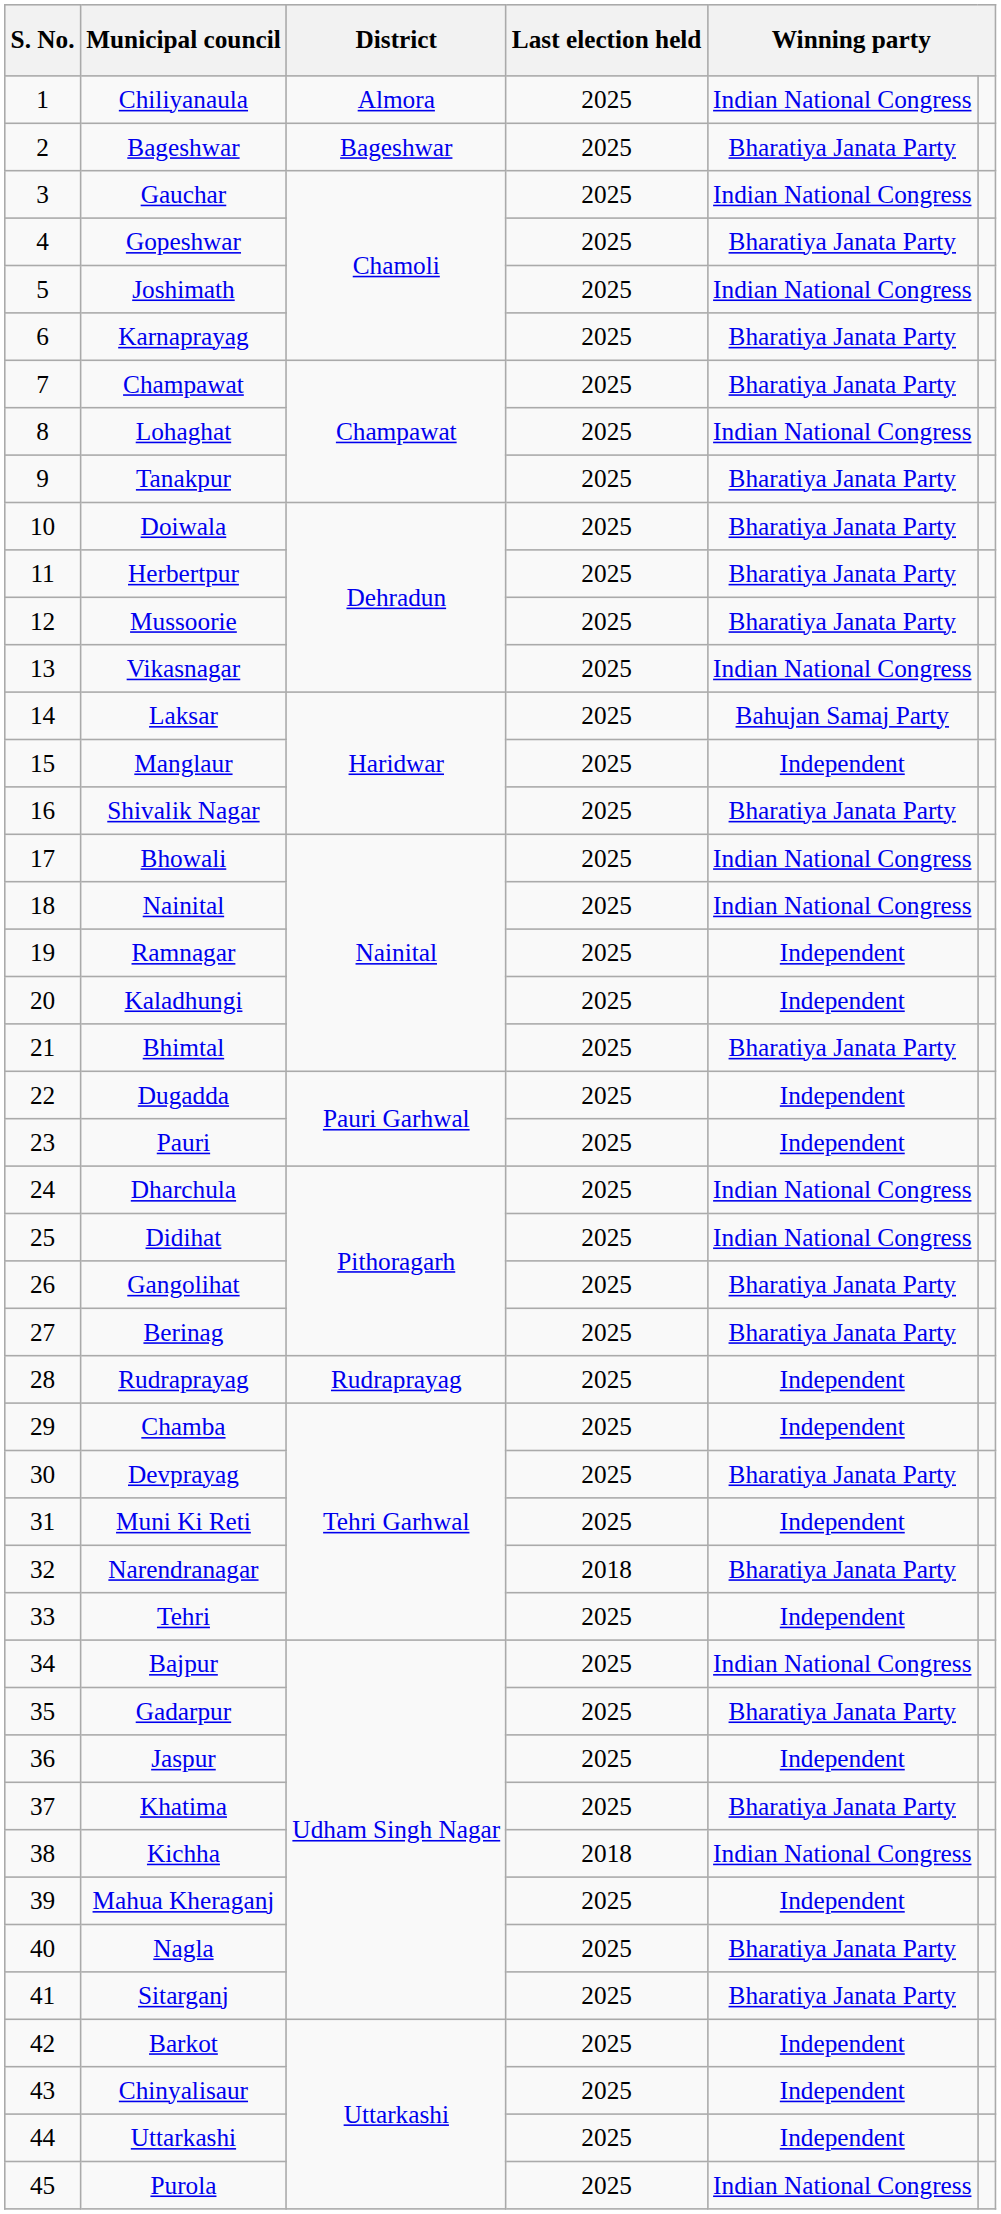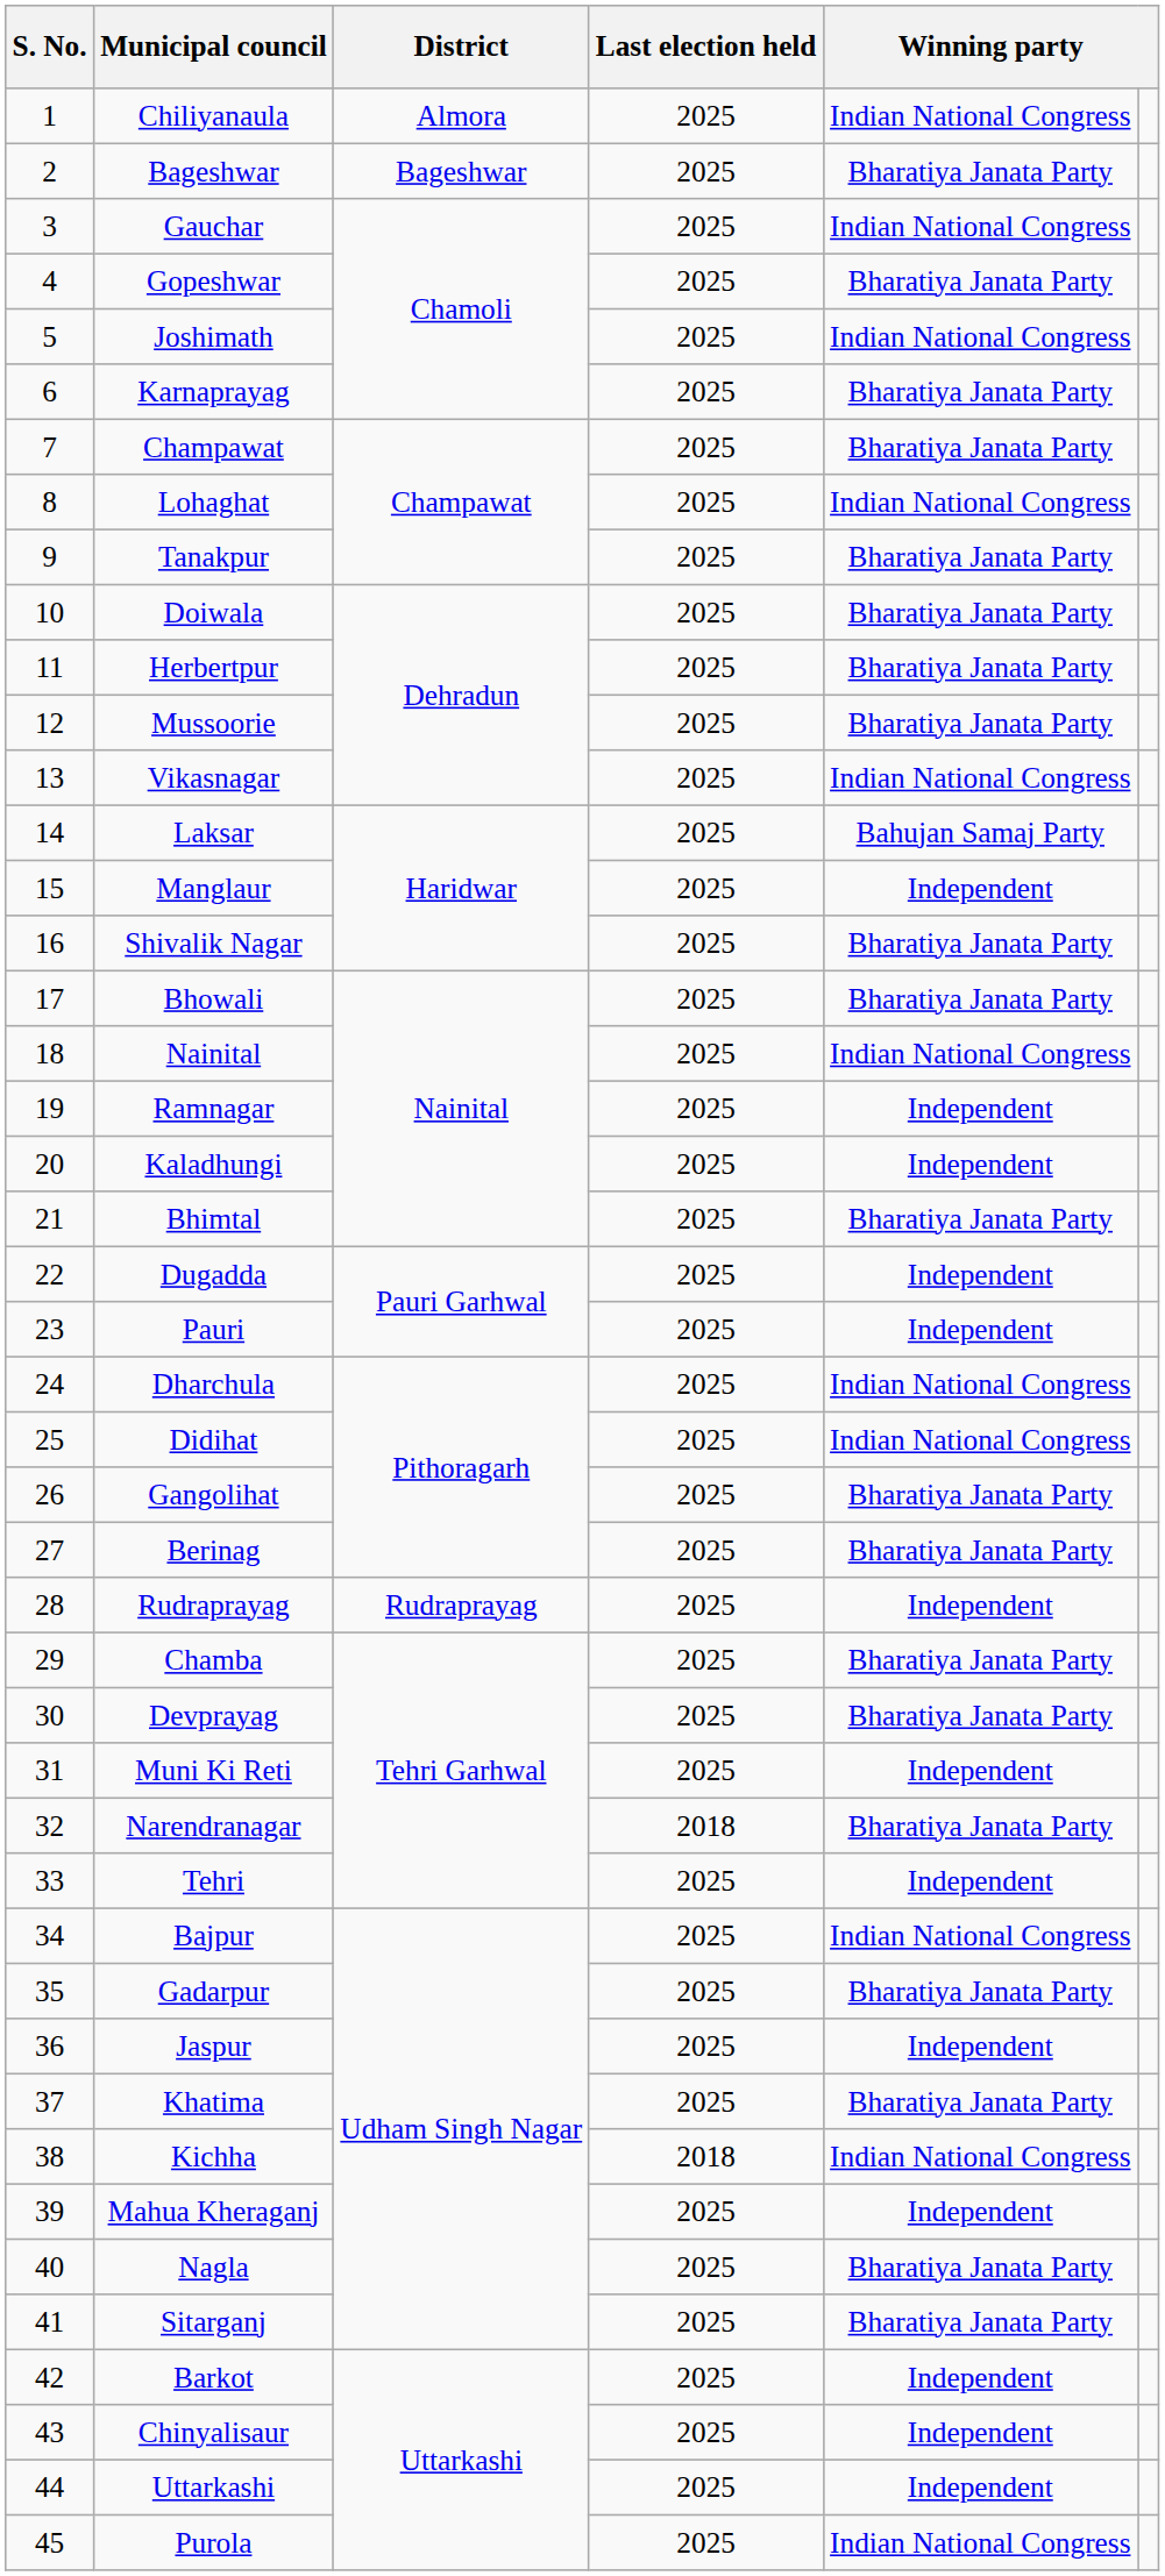Bhowali | column 5: Indian National Congress -> Bharatiya Janata Party
Chamba | column 5: Independent -> Bharatiya Janata Party
